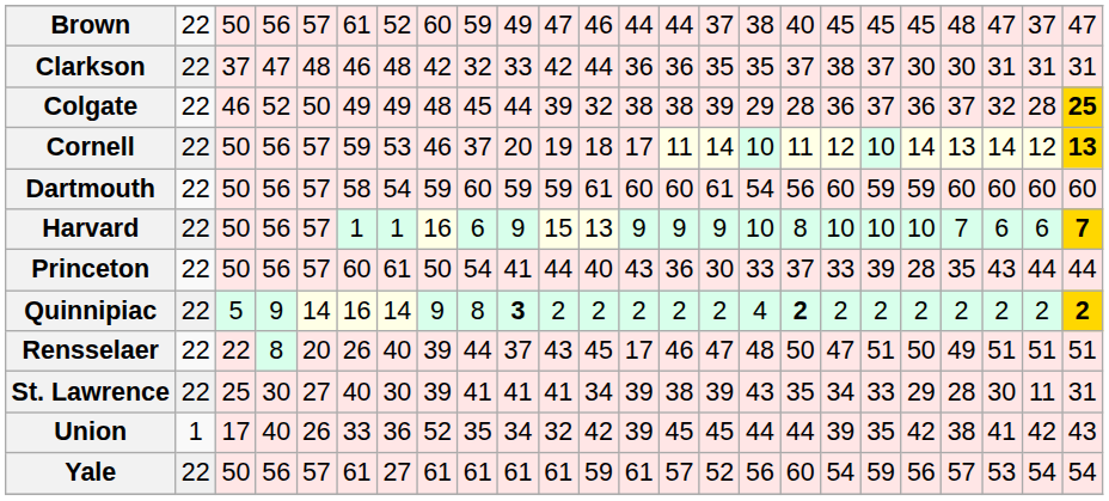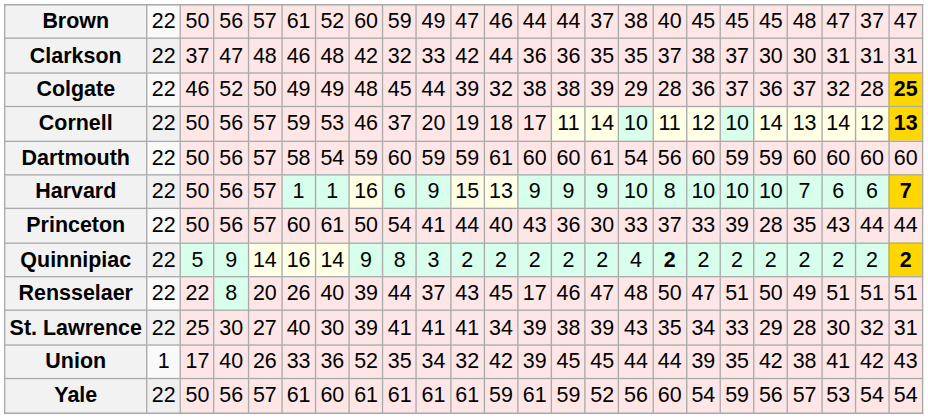Quinnipiac | column 10: bold -> normal
St. Lawrence | column 23: 11 -> 32
Yale | column 7: 27 -> 60
Yale | column 14: 57 -> 59
